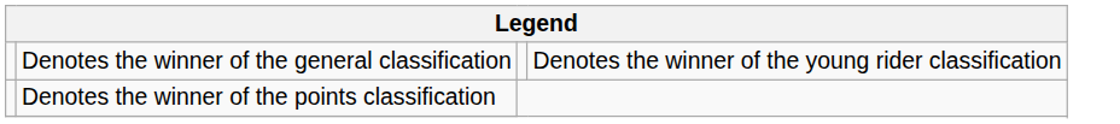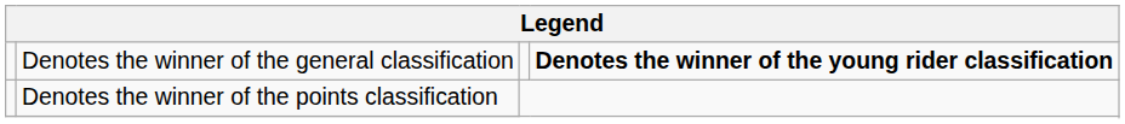Denotes the winner of the general classification | column 4: normal -> bold
